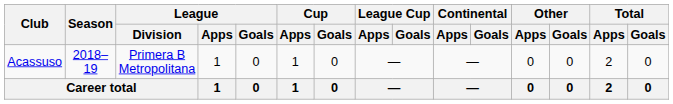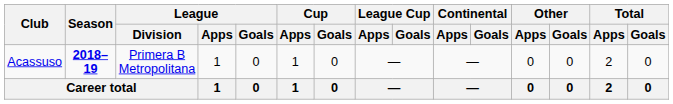Acassuso | Season: normal -> bold
